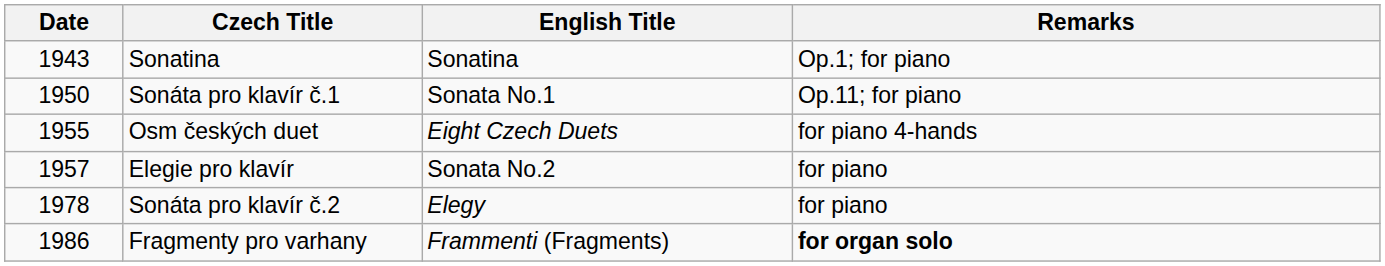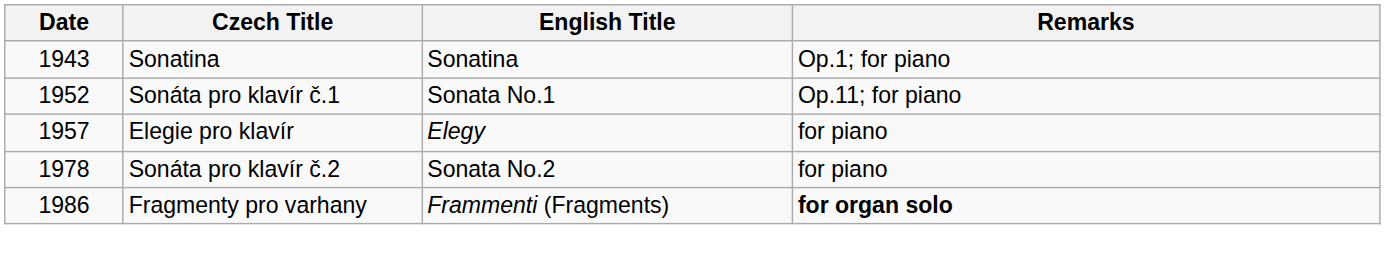Sonáta pro klavír č.1 | Date: 1950 -> 1952
- row: 1955 | Osm českých duet | Eight Czech Duets | for piano 4-hands
Elegie pro klavír | English Title: Sonata No.2 -> Elegy
Sonáta pro klavír č.2 | English Title: Elegy -> Sonata No.2
